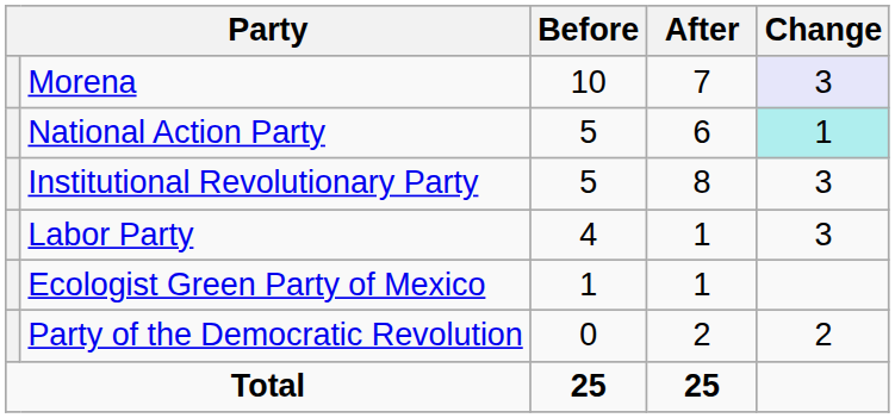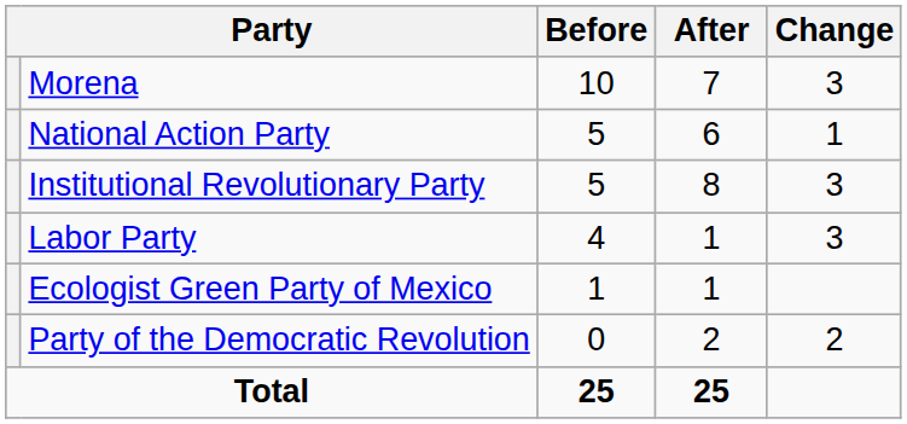Morena | Change: lavender background -> no background
National Action Party | Change: paleturquoise background -> no background
